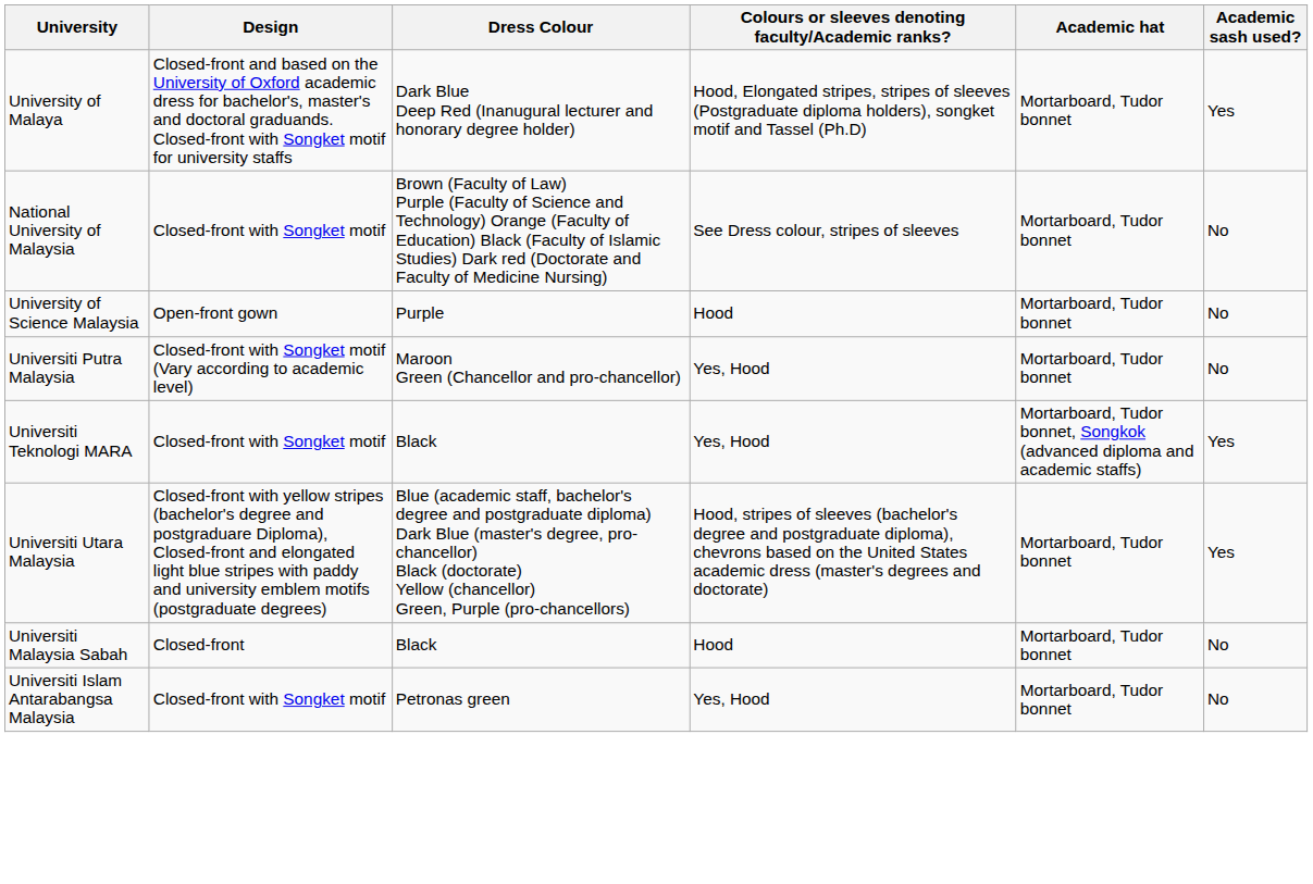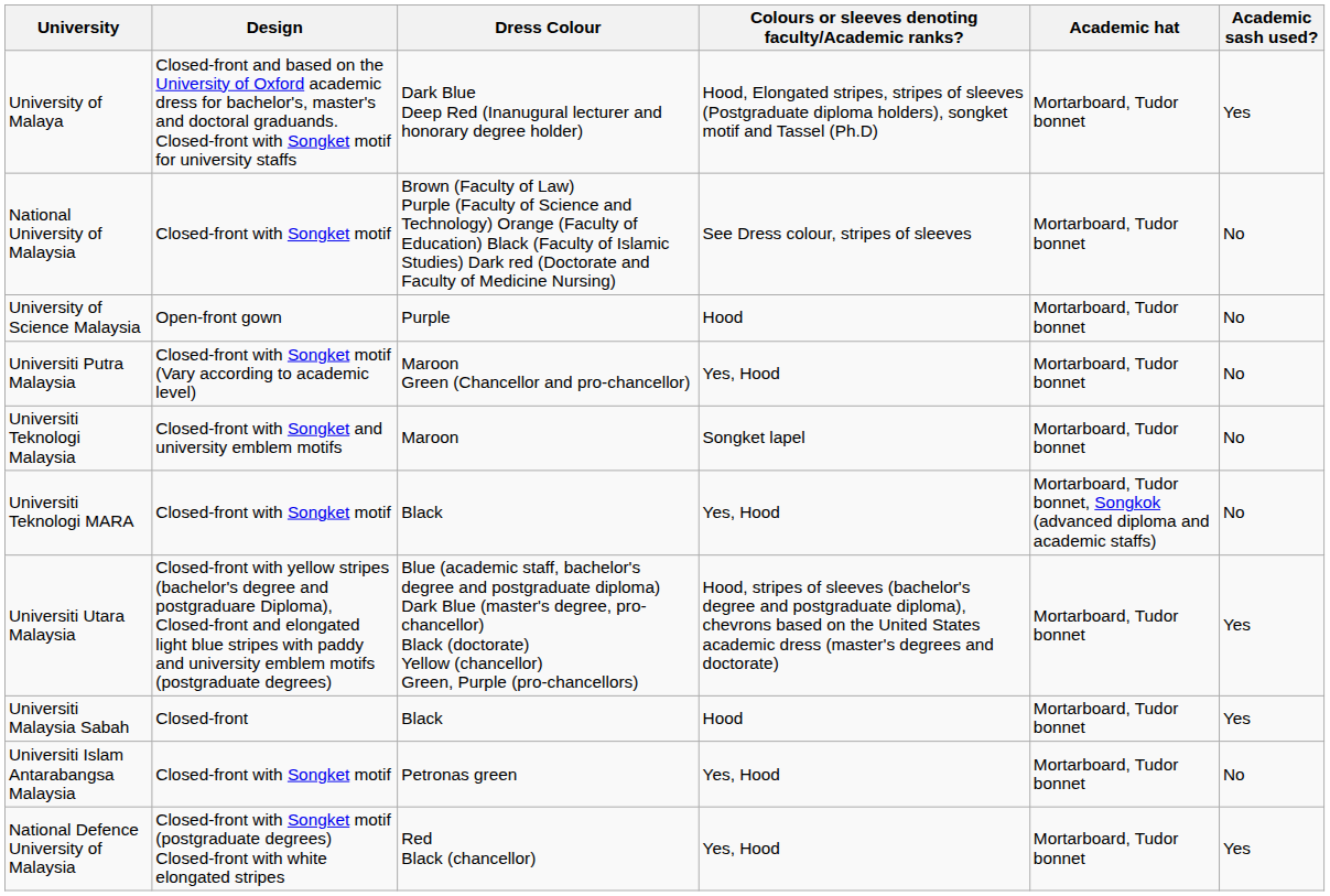+ row: Universiti Teknologi Malaysia | Closed-front with Songket and university emblem motifs | Maroon | Songket lapel | Mortarboard, Tudor bonnet | No
Universiti Teknologi MARA | Academic sash used?: Yes -> No
Universiti Malaysia Sabah | Academic sash used?: No -> Yes
+ row: National Defence University of Malaysia | Closed-front with Songket motif (postgraduate degrees) Closed-front with white elongated stripes | Red Black (chancellor) | Yes, Hood | Mortarboard, Tudor bonnet | Yes
